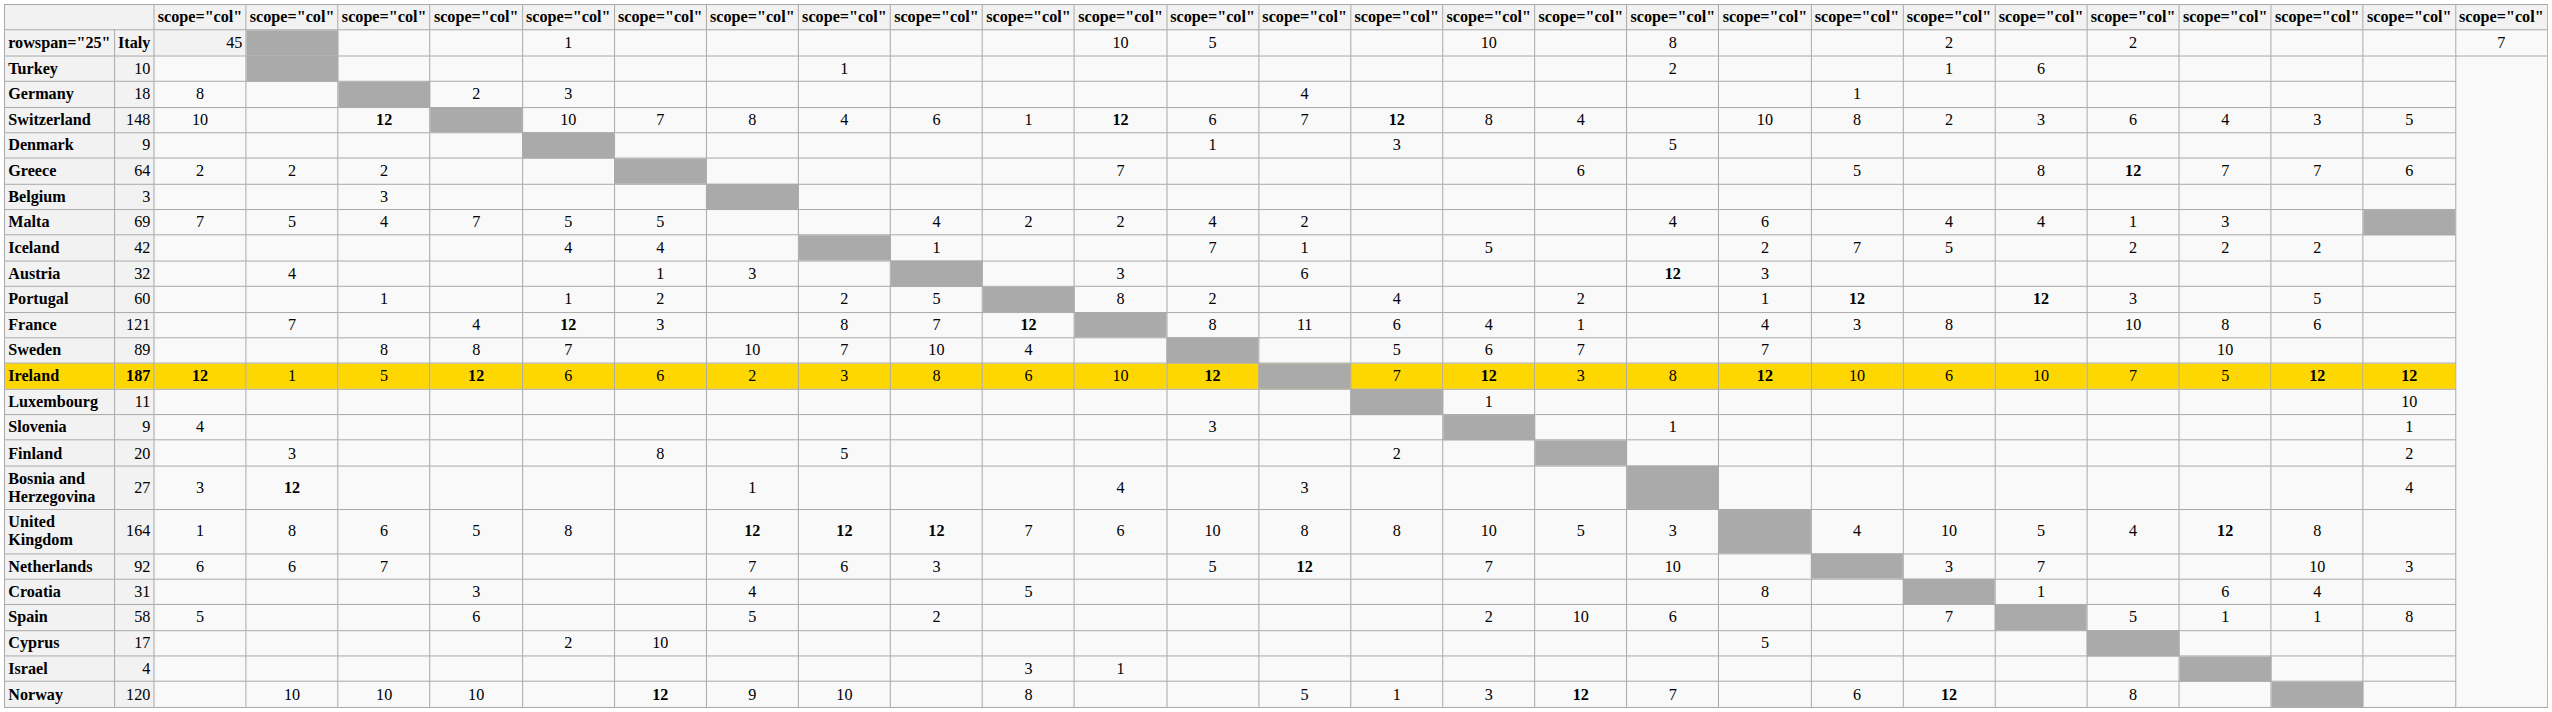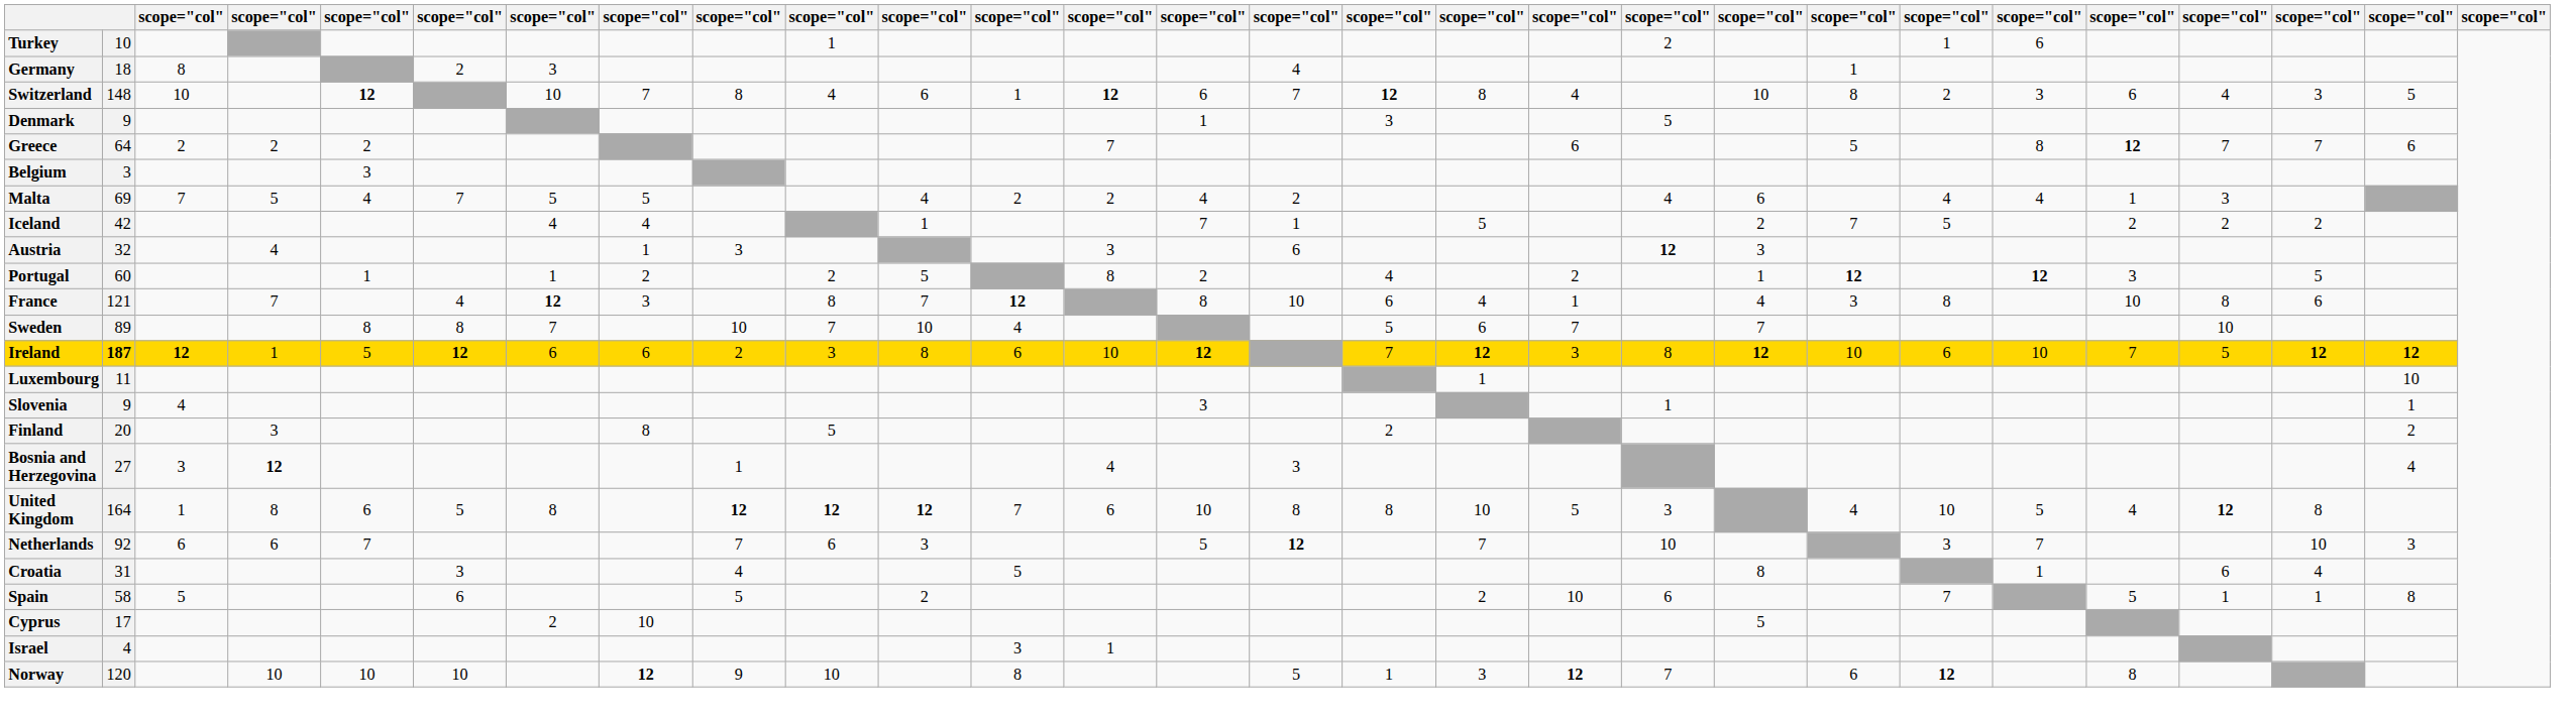- row: rowspan="25" | Italy | 45 | 1 | 10 | 5 | 10 | 8 | 2 | 2 | 7
France | column 15: 11 -> 10
